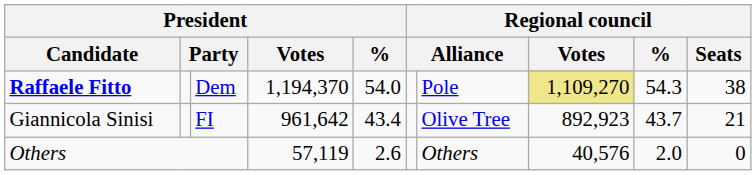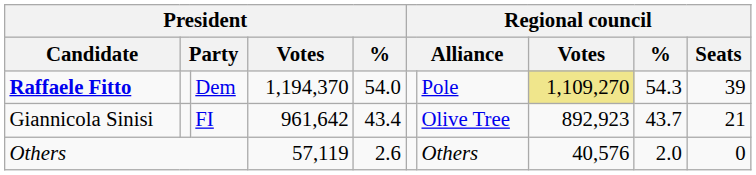Raffaele Fitto | Regional council / Seats: 38 -> 39
